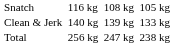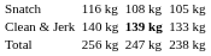Clean & Jerk | column 3: normal -> bold
